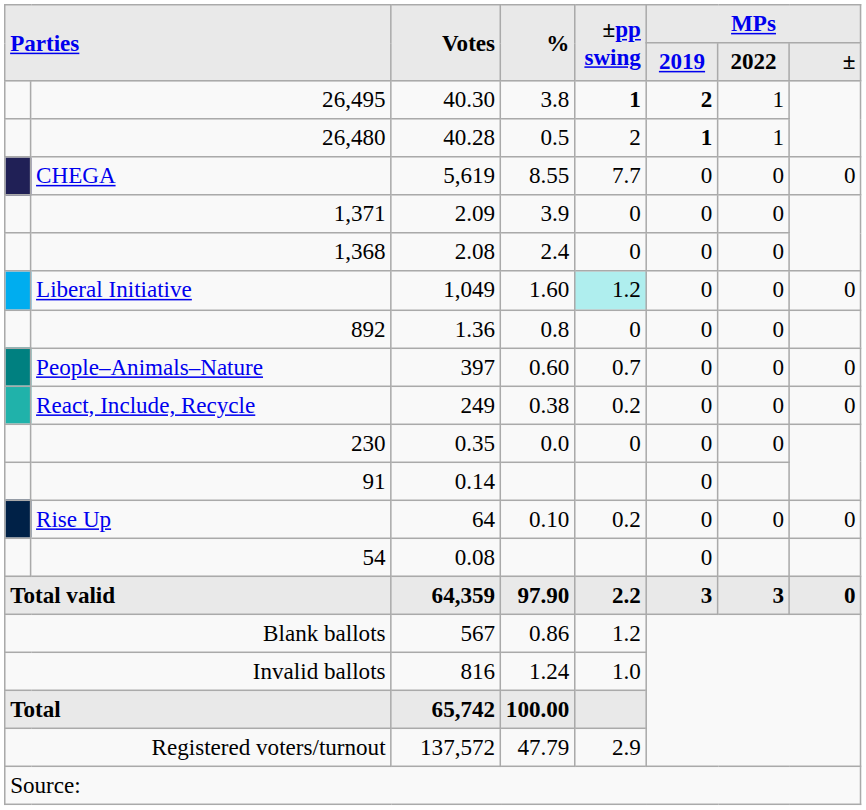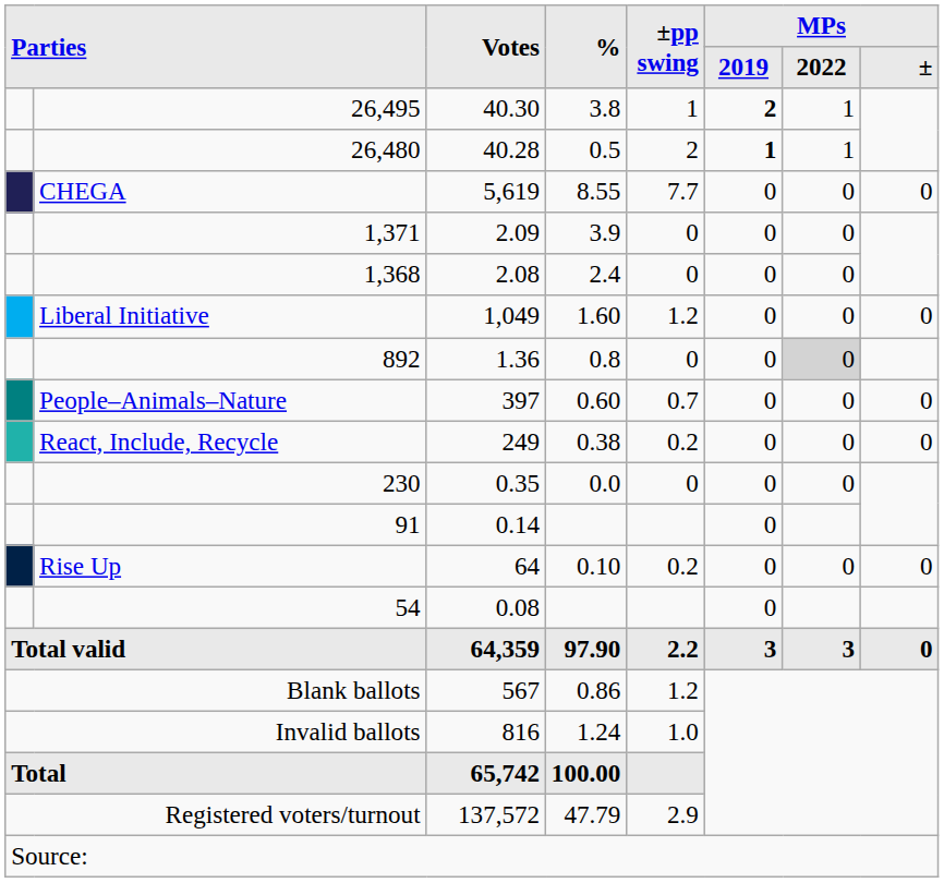26,495 | ±pp swing: bold -> normal
Liberal Initiative | ±pp swing: paleturquoise background -> no background
892 | MPs / 2022: no background -> lightgrey background
